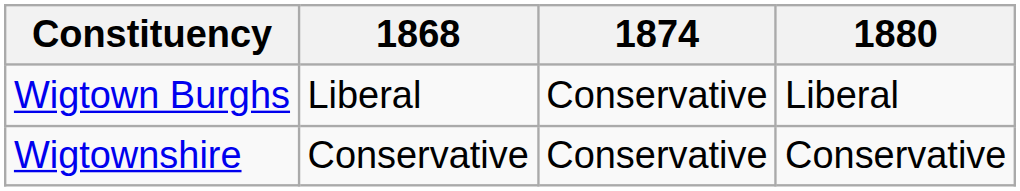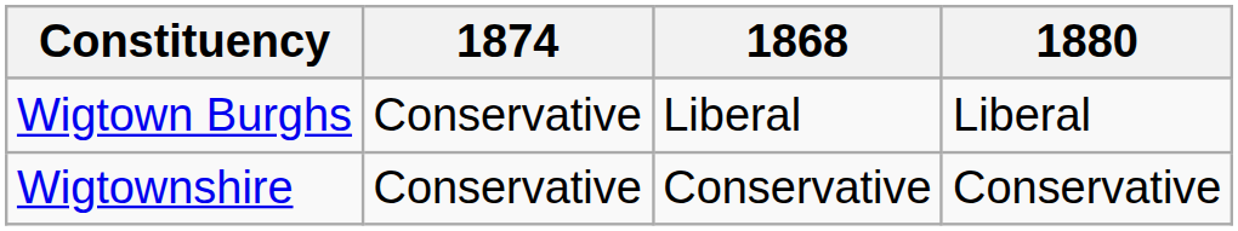columns swapped: 1868 <-> 1874
